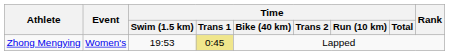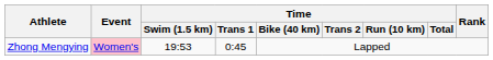Zhong Mengying | Event: no background -> pink background
Zhong Mengying | Time / Trans 1: khaki background -> no background
